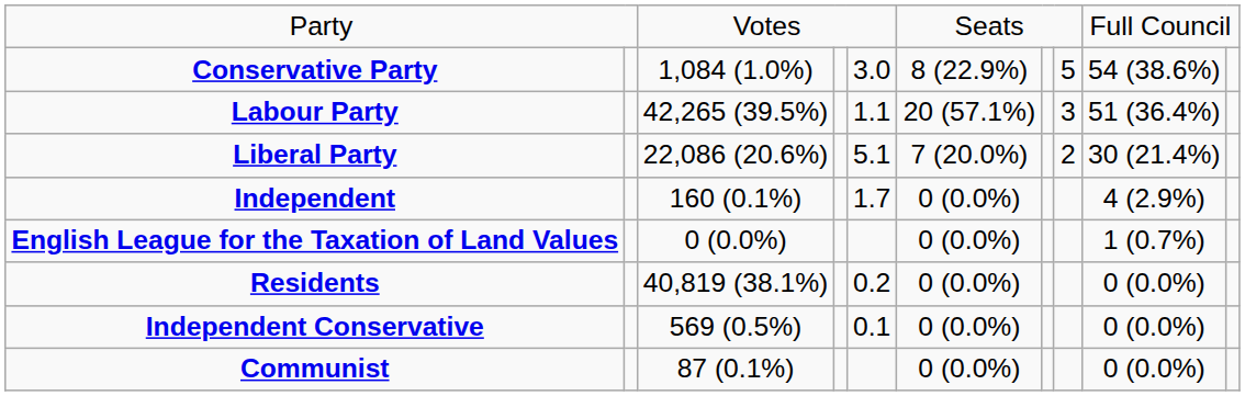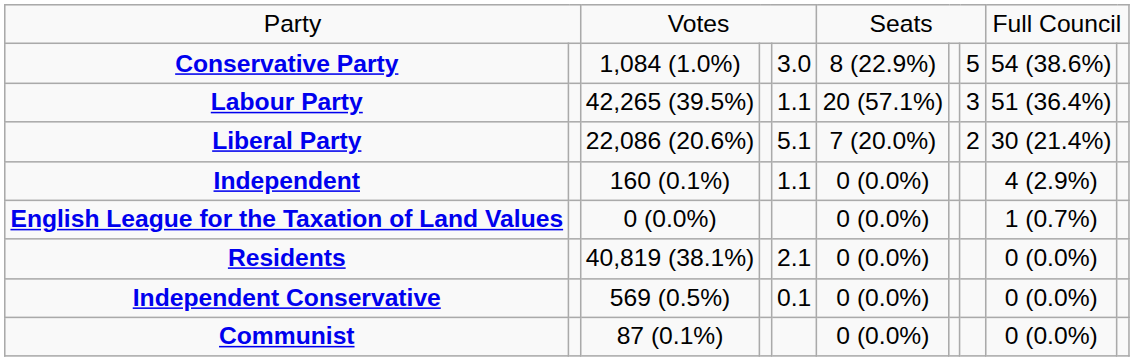Independent | column 5: 1.7 -> 1.1
Residents | column 5: 0.2 -> 2.1
